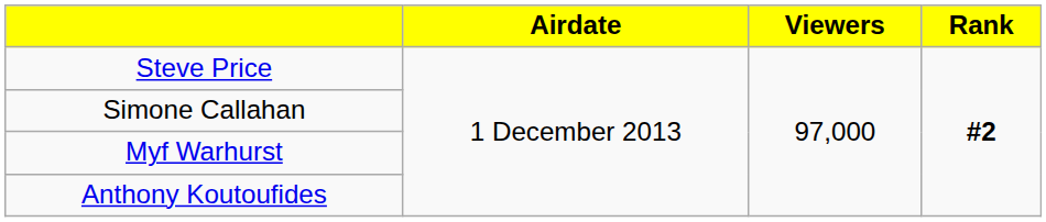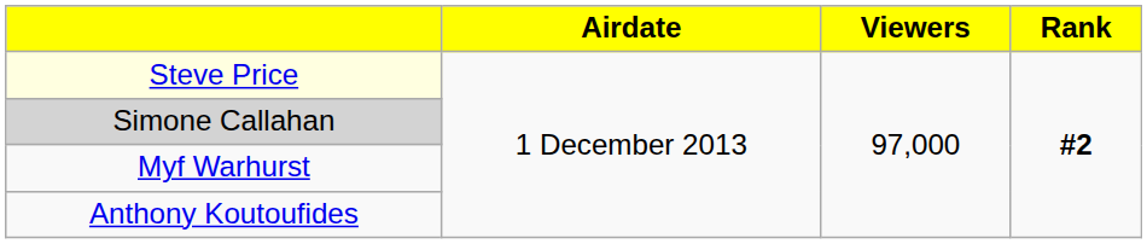Steve Price | column 1: no background -> lightyellow background
Simone Callahan | column 1: no background -> lightgrey background
